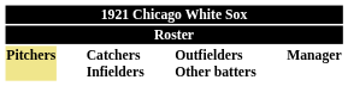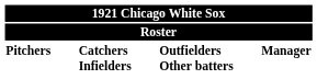Pitchers | column 1: khaki background -> no background
